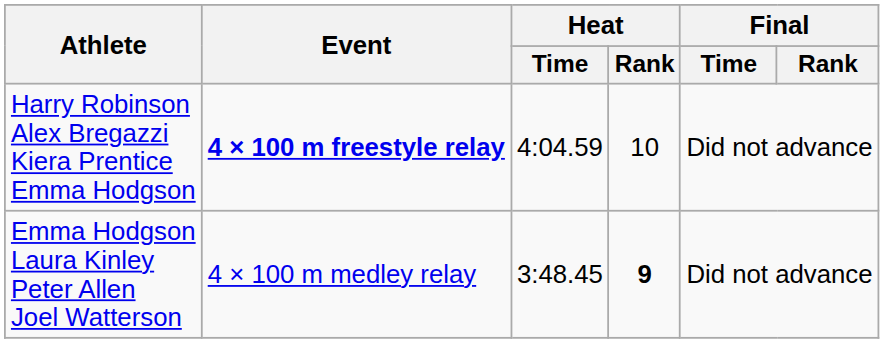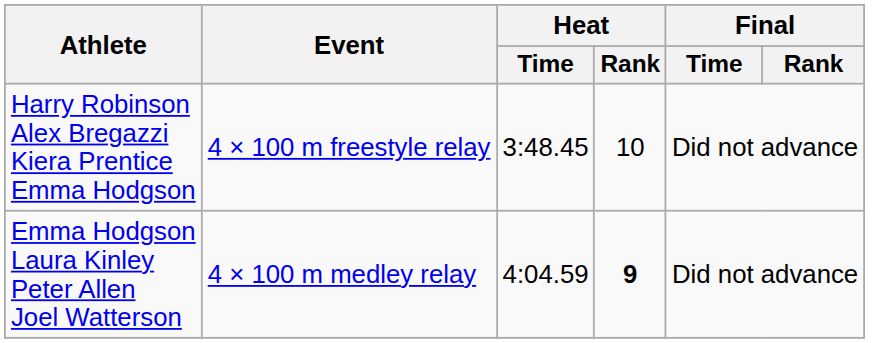Harry Robinson Alex Bregazzi Kiera Prentice Emma Hodgson | Event: bold -> normal
Harry Robinson Alex Bregazzi Kiera Prentice Emma Hodgson | Heat / Time: 4:04.59 -> 3:48.45
Emma Hodgson Laura Kinley Peter Allen Joel Watterson | Heat / Time: 3:48.45 -> 4:04.59
